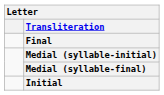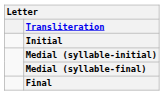rows swapped: Initial <-> Final
